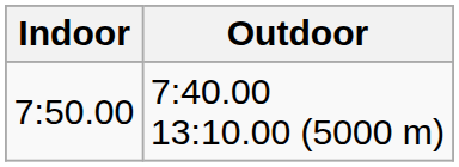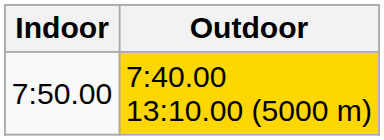7:50.00 | Outdoor: no background -> gold background
